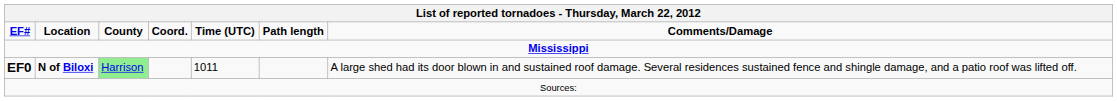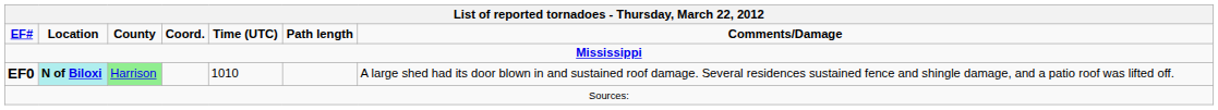EF0 | Location: no background -> paleturquoise background
EF0 | Time (UTC): 1011 -> 1010
